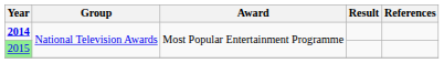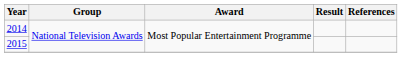2014 | Year: bold -> normal
2015 | Year: lightgreen background -> no background
